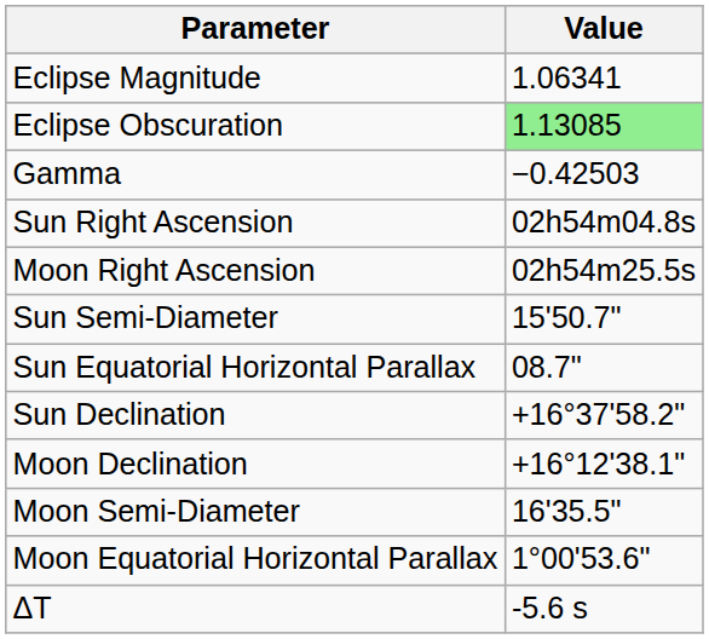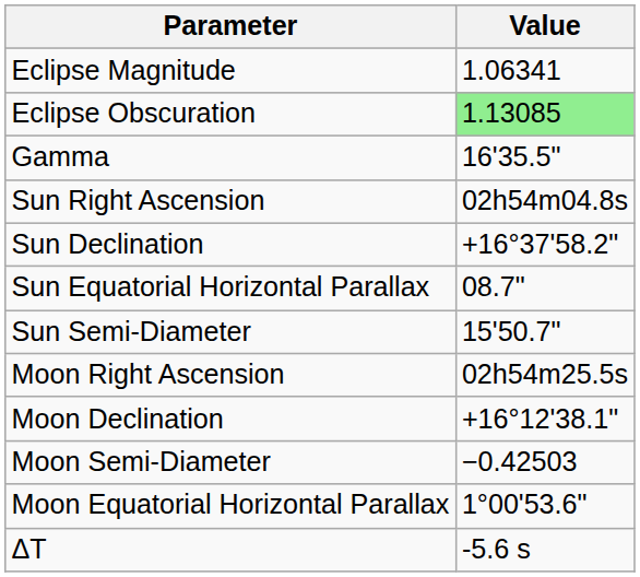Gamma | Value: −0.42503 -> 16'35.5"
rows swapped: Sun Declination <-> Moon Right Ascension
rows swapped: Sun Semi-Diameter <-> Sun Equatorial Horizontal Parallax
Moon Semi-Diameter | Value: 16'35.5" -> −0.42503
